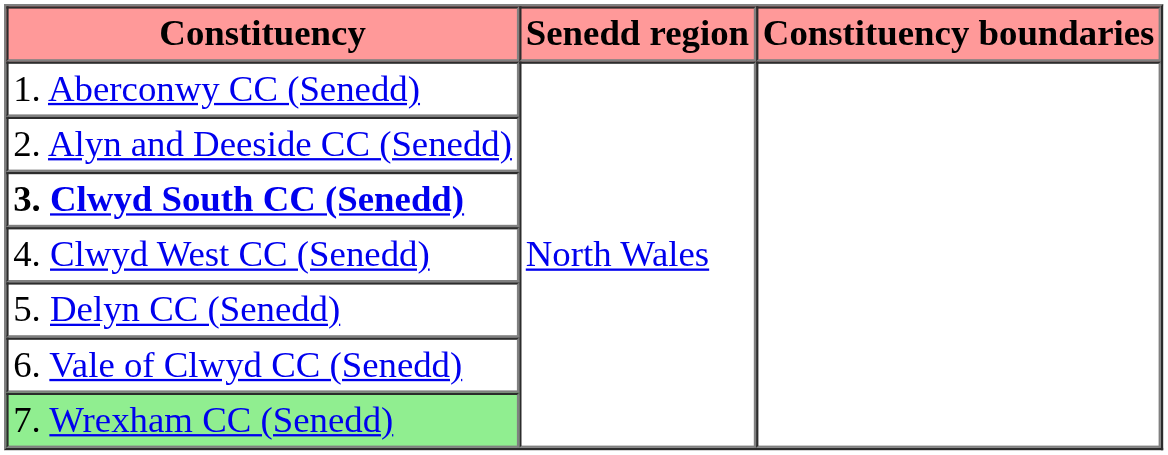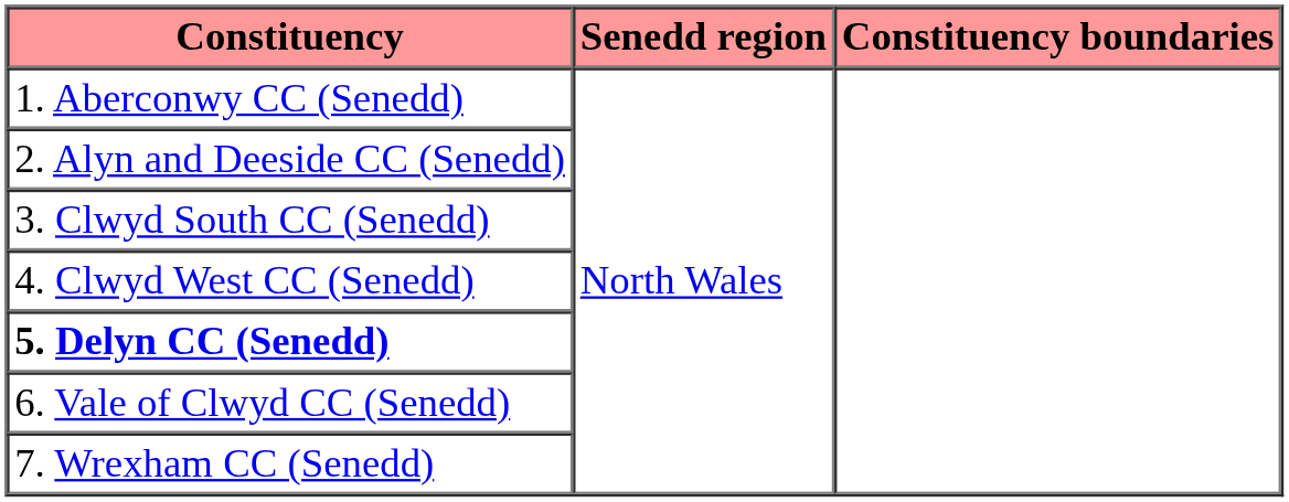3. Clwyd South CC (Senedd) | Constituency: bold -> normal
5. Delyn CC (Senedd) | Constituency: normal -> bold
7. Wrexham CC (Senedd) | Constituency: lightgreen background -> no background
